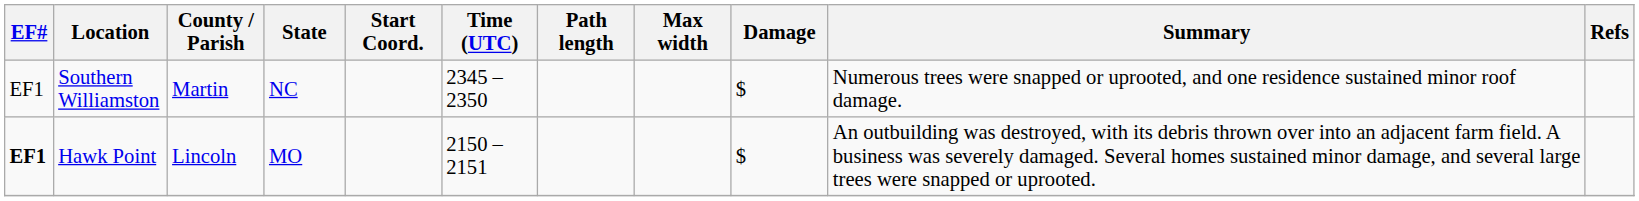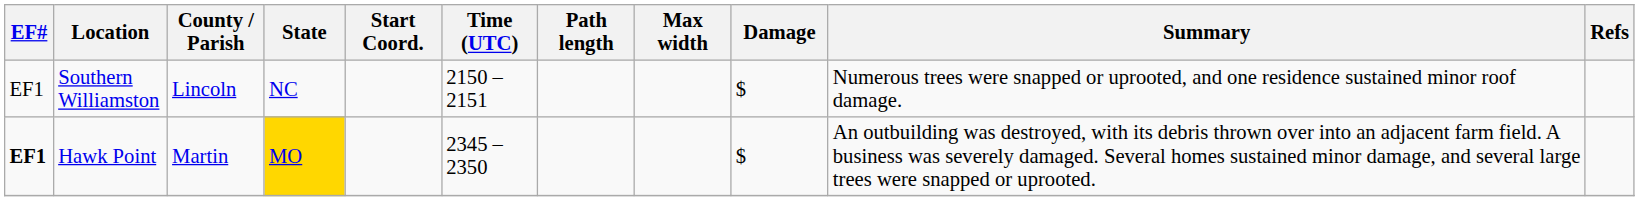Southern Williamston | County / Parish: Martin -> Lincoln
Southern Williamston | Time (UTC): 2345 – 2350 -> 2150 – 2151
Hawk Point | County / Parish: Lincoln -> Martin
Hawk Point | State: no background -> gold background
Hawk Point | Time (UTC): 2150 – 2151 -> 2345 – 2350
